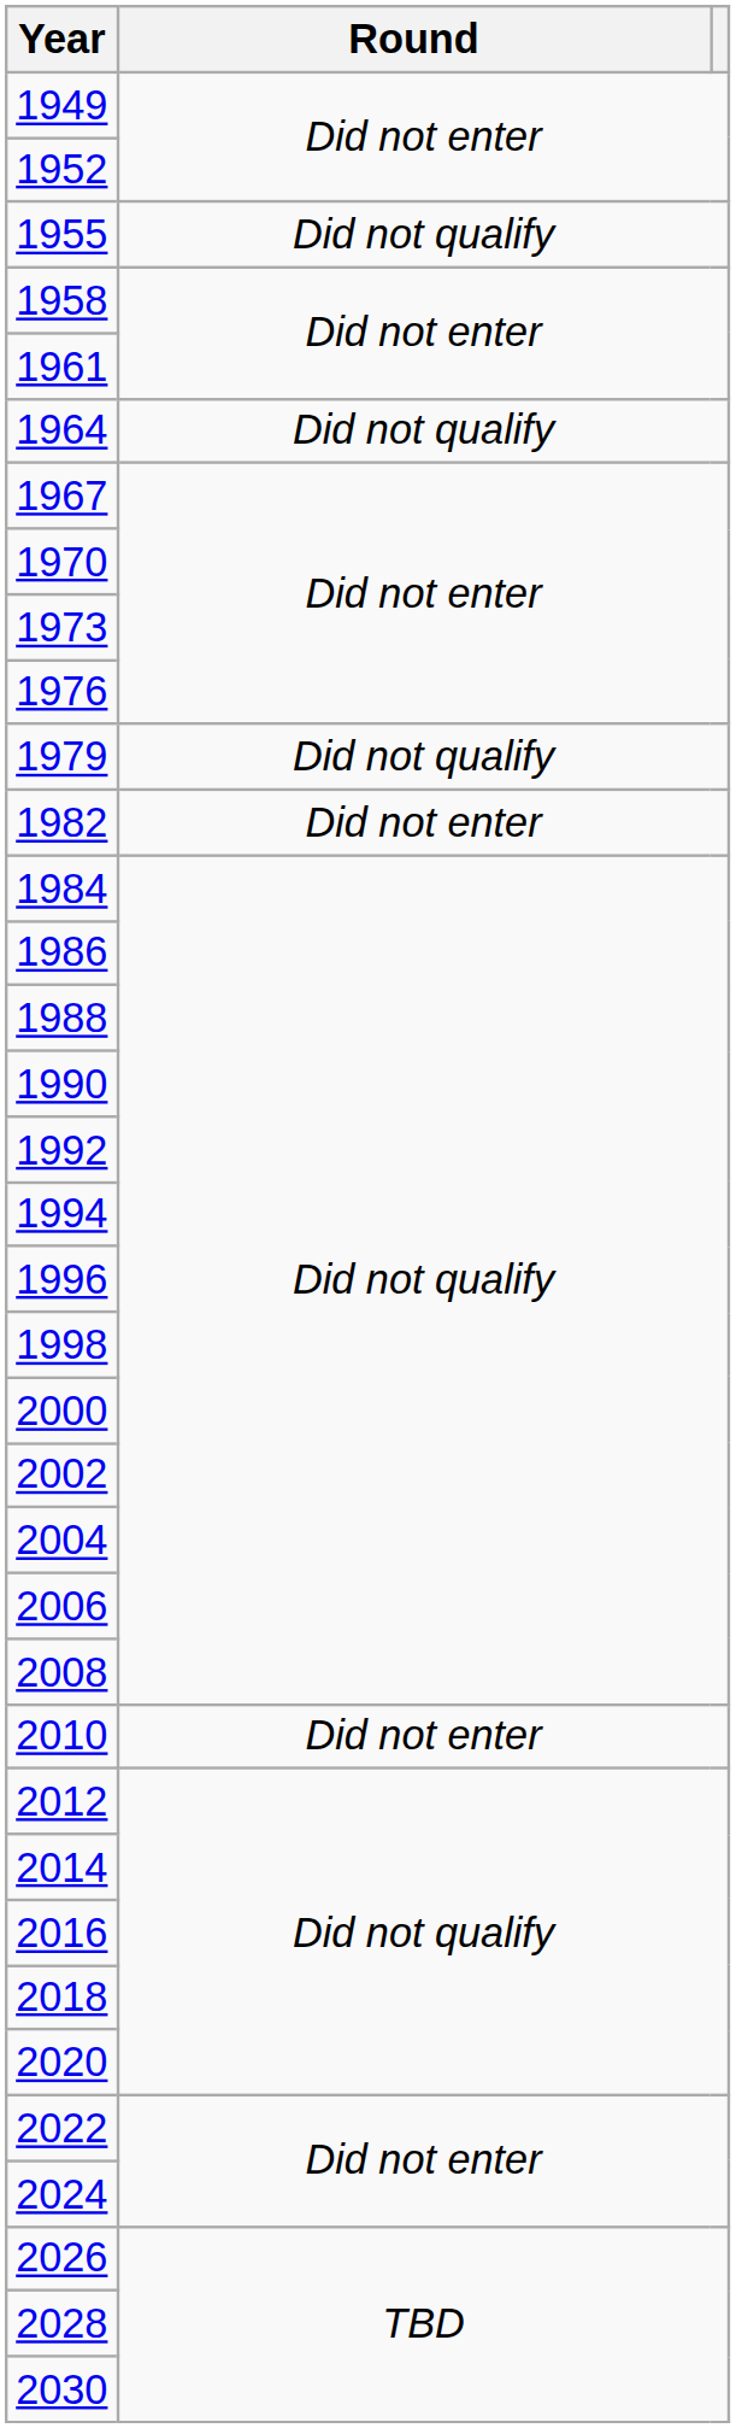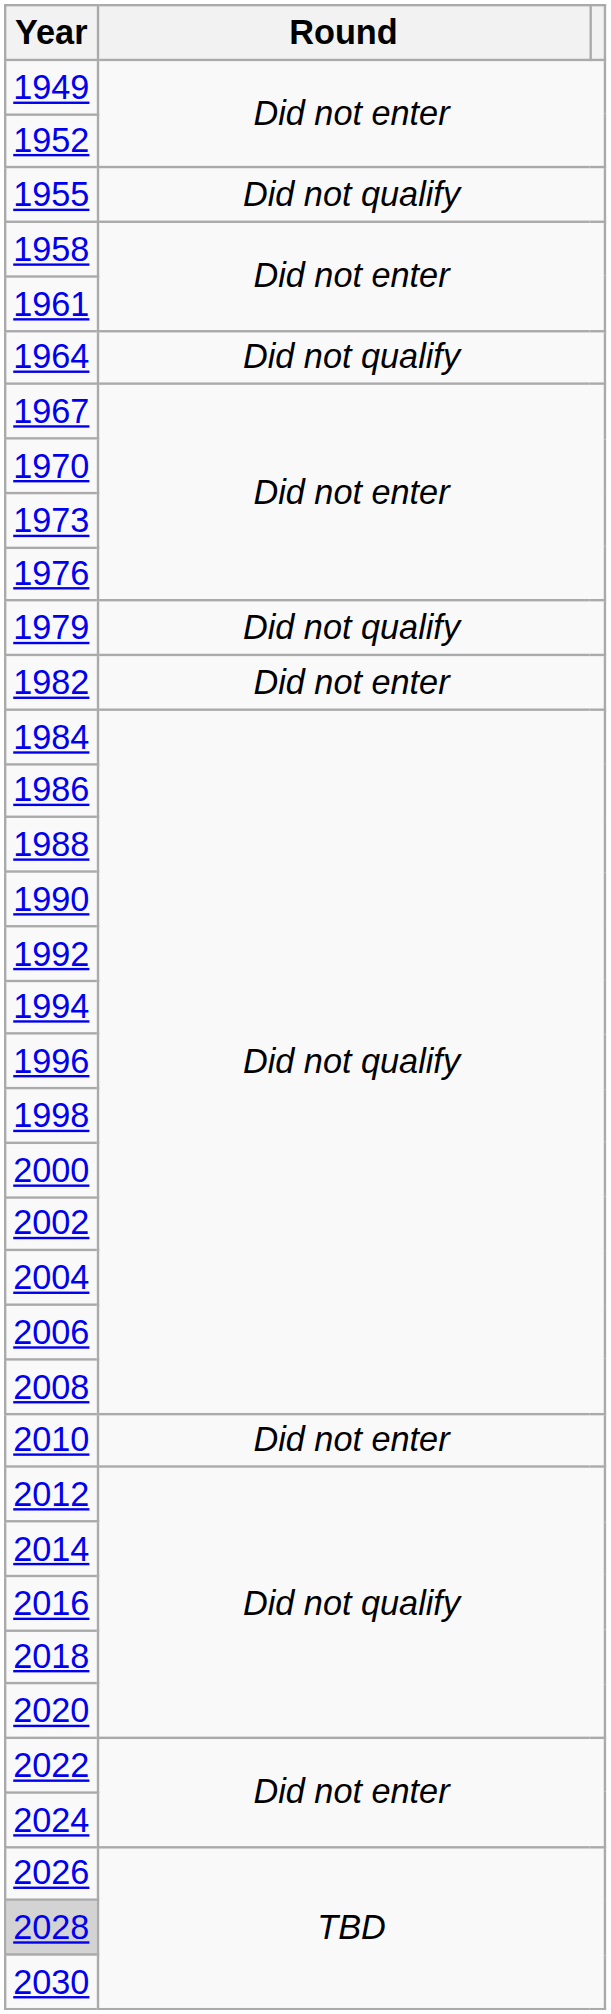2028 | Year: no background -> lightgrey background
